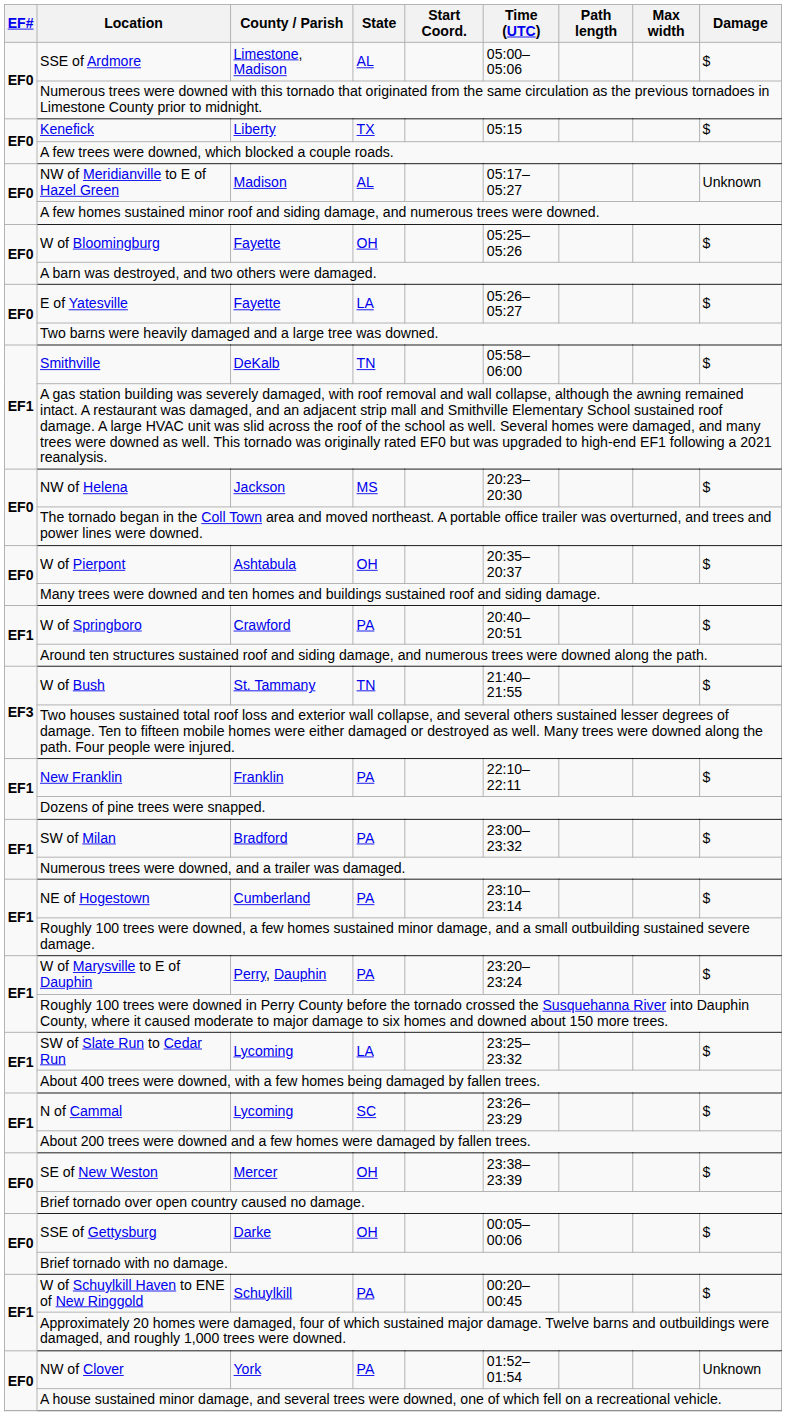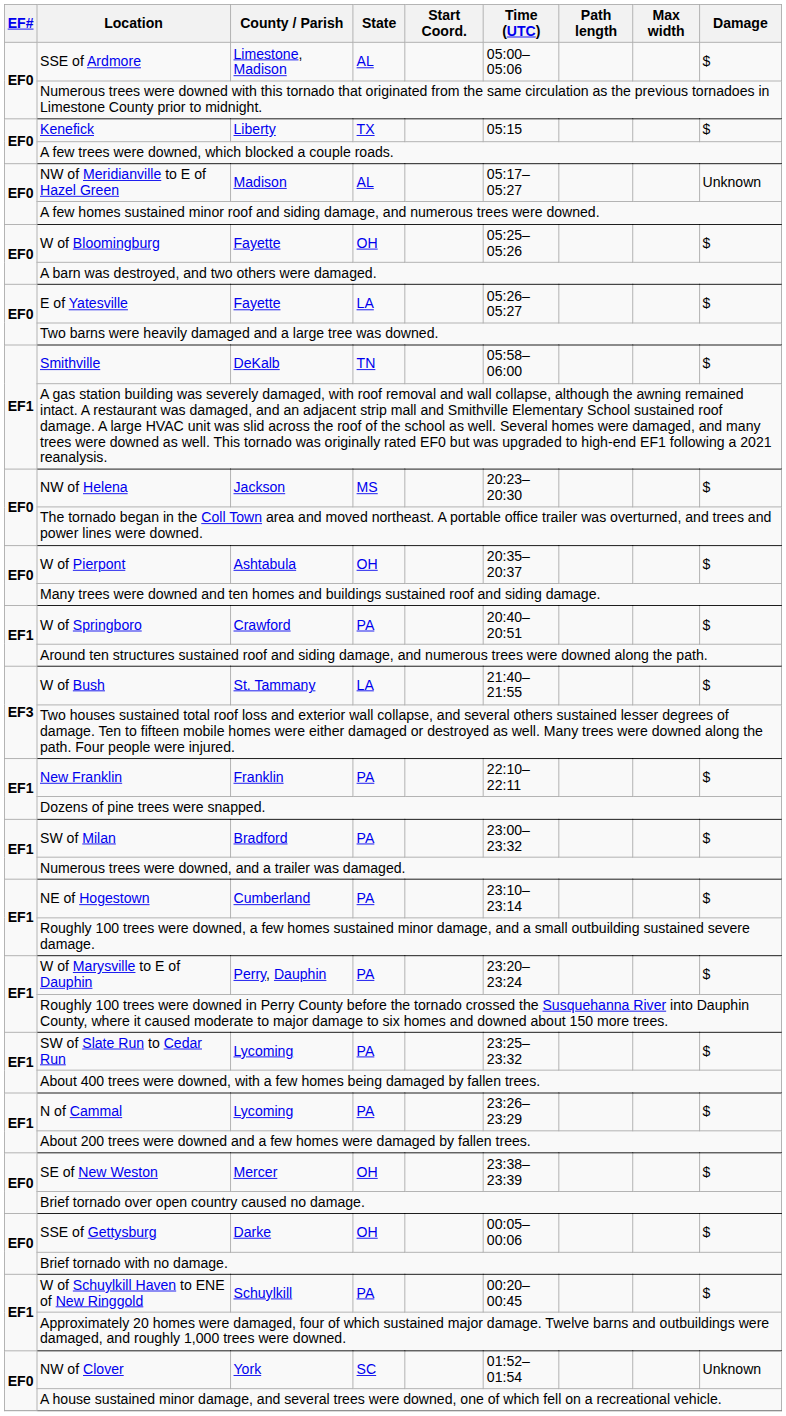W of Bush | State: TN -> LA
SW of Slate Run to Cedar Run | State: LA -> PA
N of Cammal | State: SC -> PA
NW of Clover | State: PA -> SC
